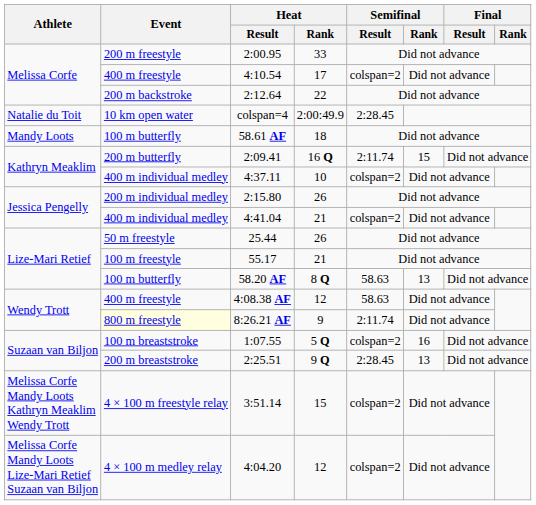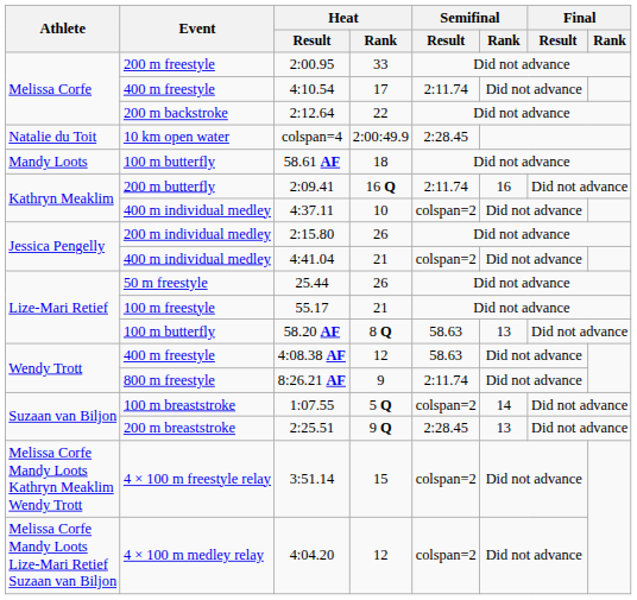4:10.54 | Semifinal / Result: colspan=2 -> 2:11.74
2:09.41 | Semifinal / Rank: 15 -> 16
8:26.21 AF | Event: lightyellow background -> no background
1:07.55 | Semifinal / Rank: 16 -> 14
